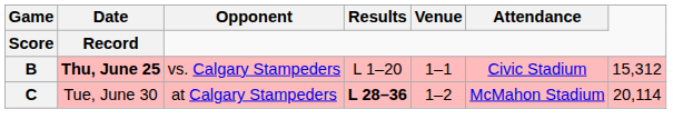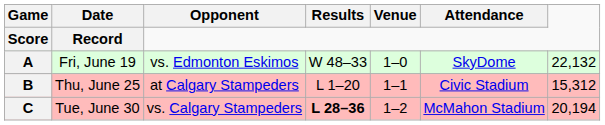+ row: A | Fri, June 19 | vs. Edmonton Eskimos | W 48–33 | 1–0 | SkyDome | 22,132
B | Date / Record: bold -> normal
B | Opponent: vs. Calgary Stampeders -> at Calgary Stampeders
C | Opponent: at Calgary Stampeders -> vs. Calgary Stampeders
C | column 7: 20,114 -> 20,194
